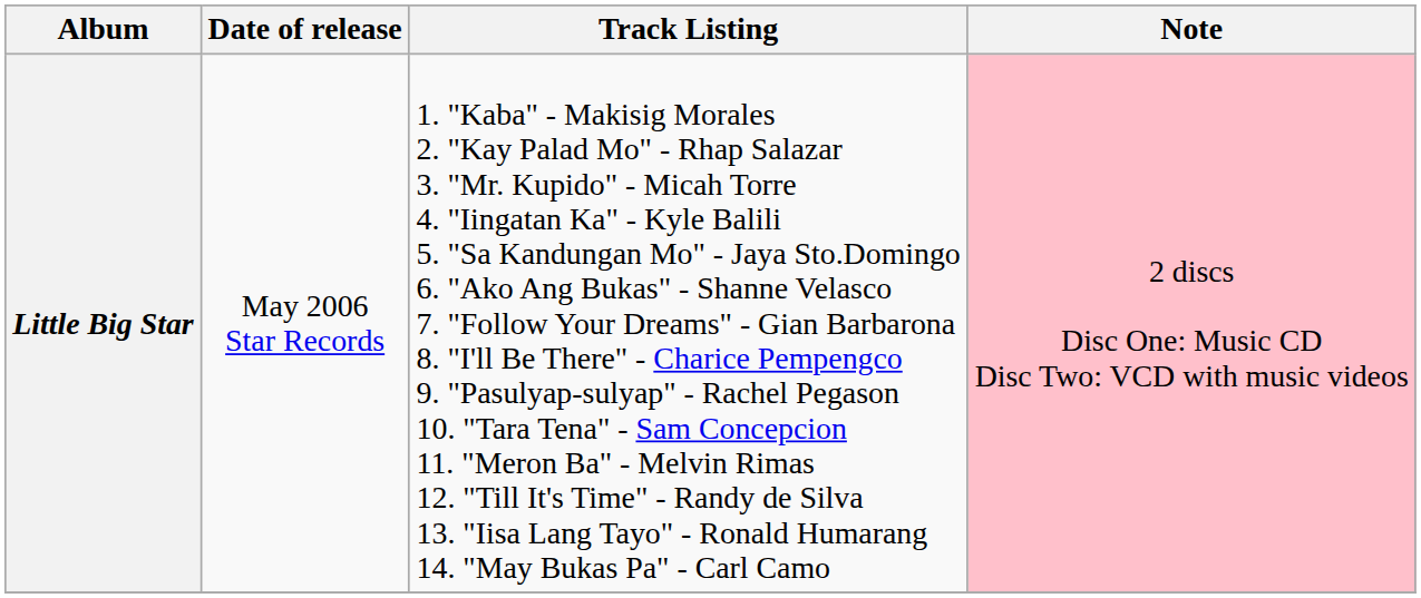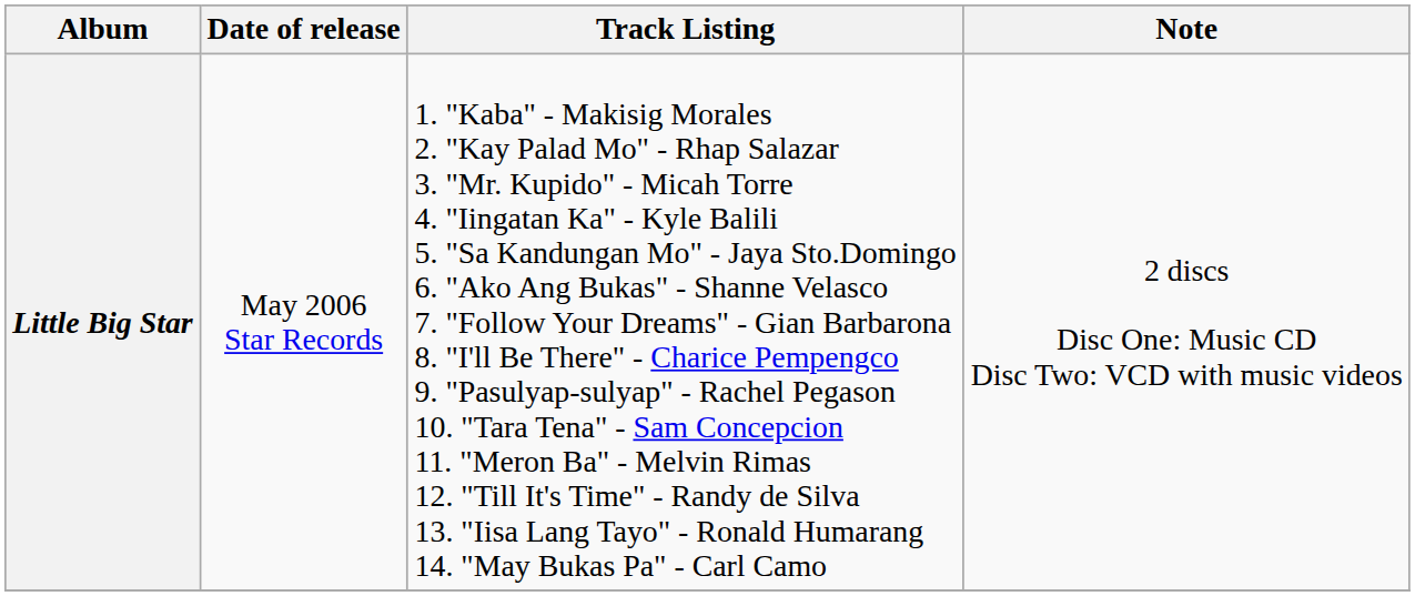Little Big Star | Note: pink background -> no background
